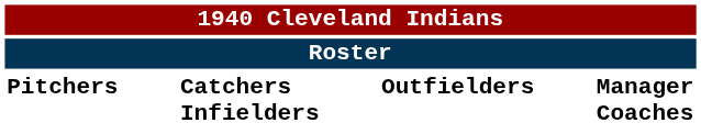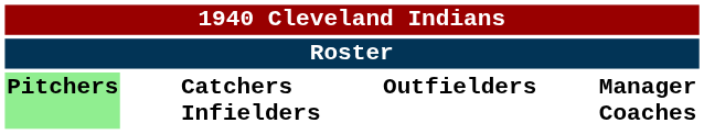Pitchers | column 1: no background -> lightgreen background
